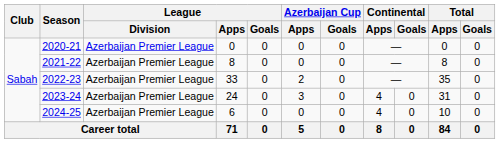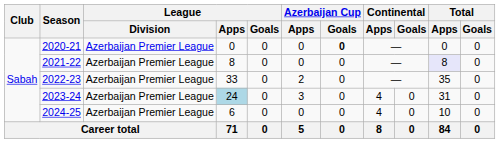2020-21 | Azerbaijan Cup / Goals: normal -> bold
2021-22 | Total / Apps: no background -> lavender background
2023-24 | League / Apps: no background -> lightblue background
